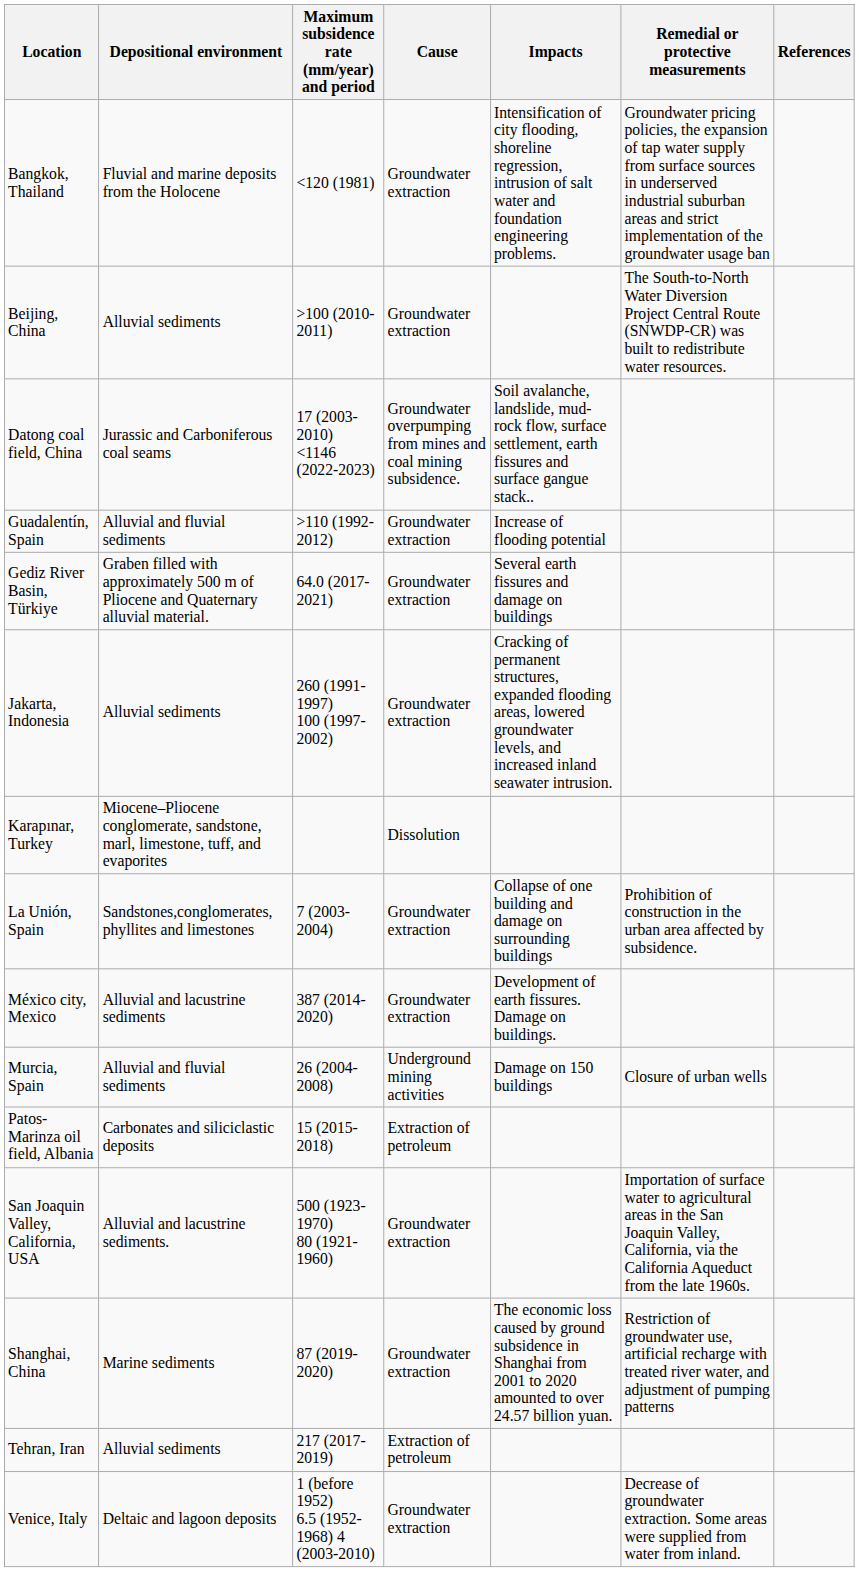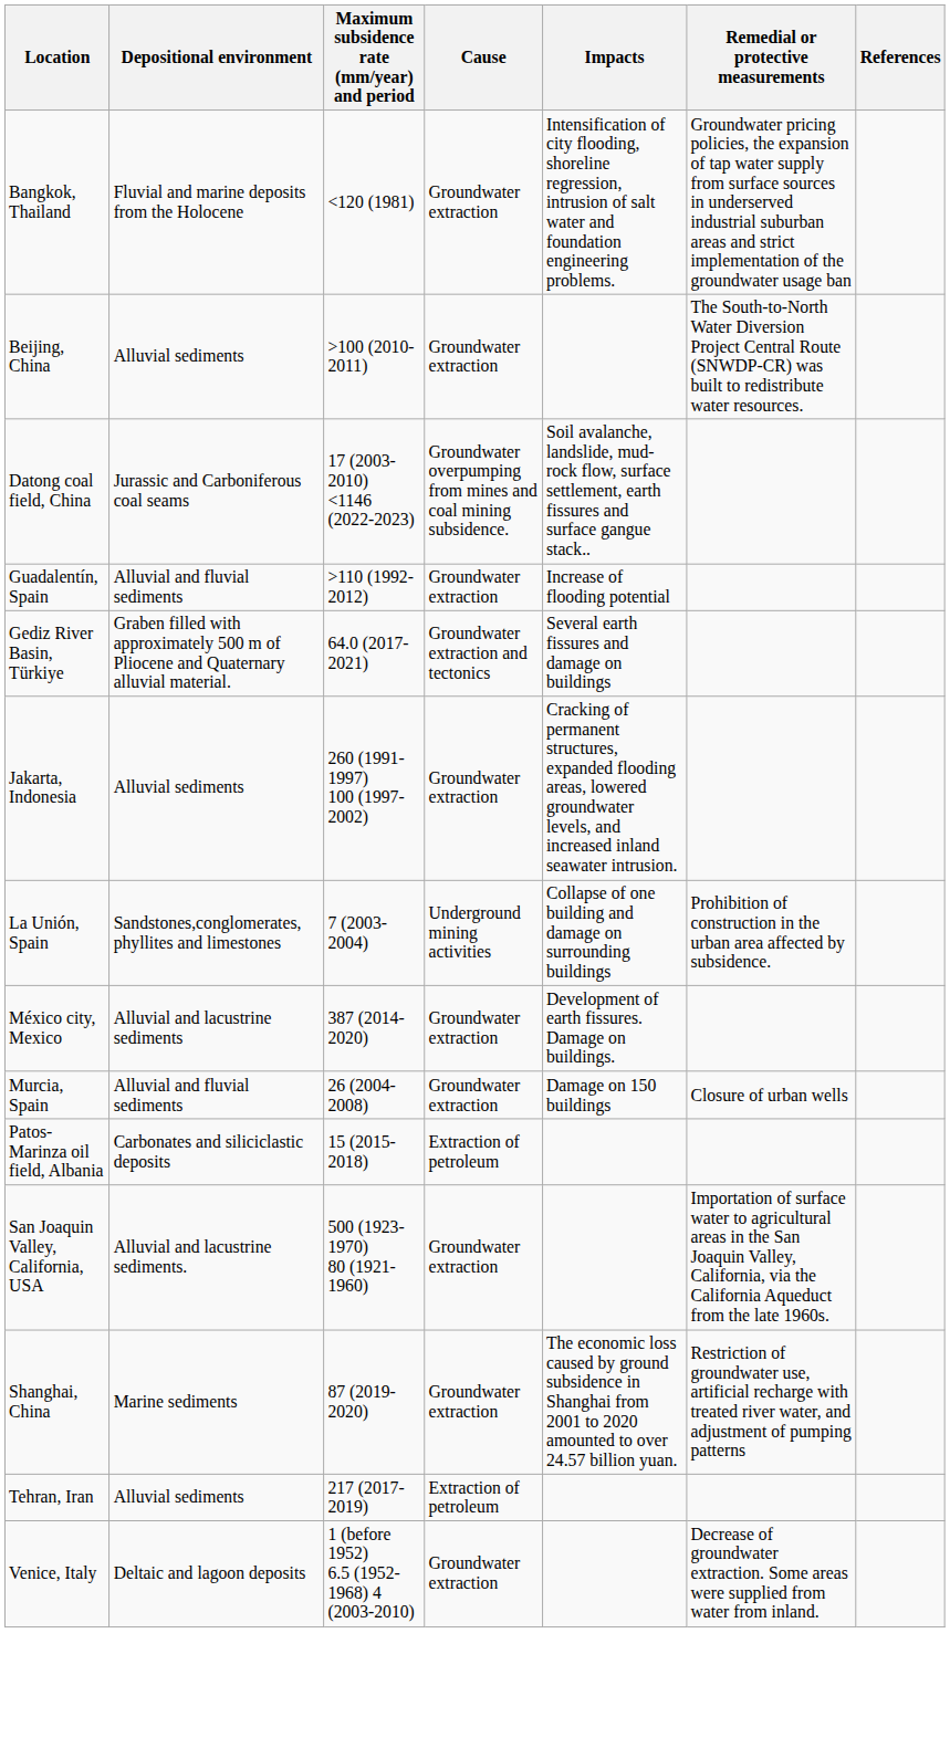Gediz River Basin, Türkiye | Cause: Groundwater extraction -> Groundwater extraction and tectonics
- row: Karapınar, Turkey | Miocene–Pliocene conglomerate, sandstone, marl, limestone, tuff, and evaporites | Dissolution
La Unión, Spain | Cause: Groundwater extraction -> Underground mining activities
Murcia, Spain | Cause: Underground mining activities -> Groundwater extraction
